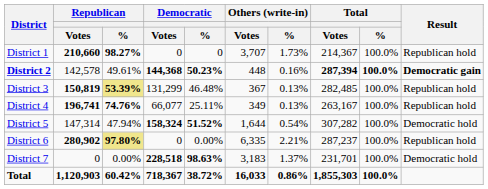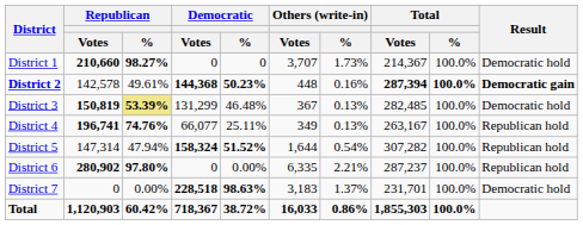District 1 | Result: Republican hold -> Democratic hold
District 3 | Result: Republican hold -> Democratic hold
District 5 | Result: Democratic hold -> Republican hold
District 6 | Republican / %: khaki background -> no background
